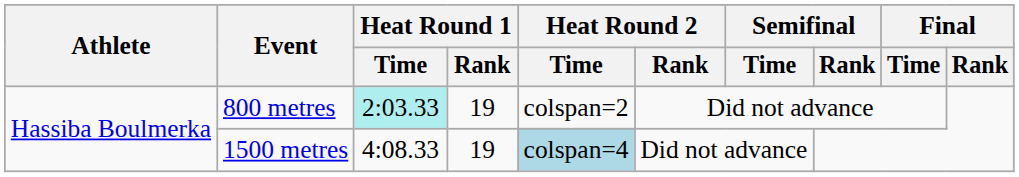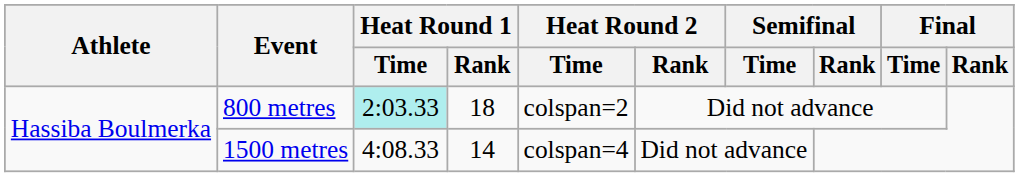800 metres | Heat Round 1 / Rank: 19 -> 18
1500 metres | Heat Round 1 / Rank: 19 -> 14
1500 metres | Heat Round 2 / Time: lightblue background -> no background
